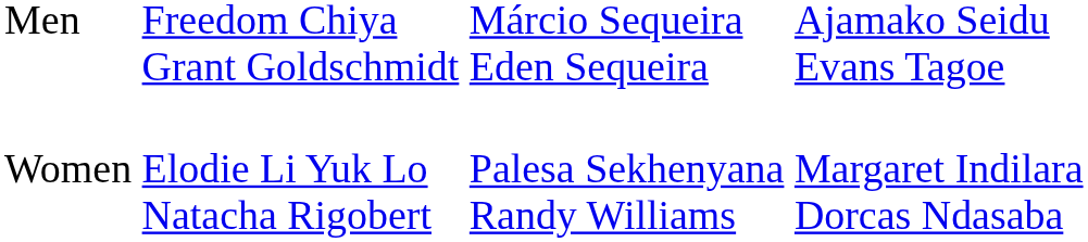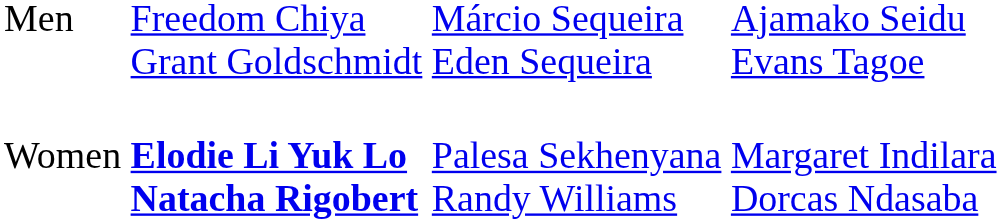Women | column 2: normal -> bold
